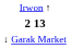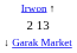row 2 | column 1: bold -> normal
